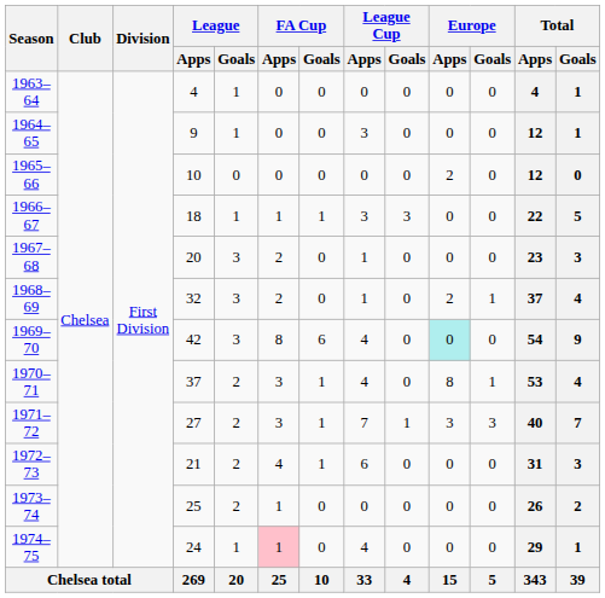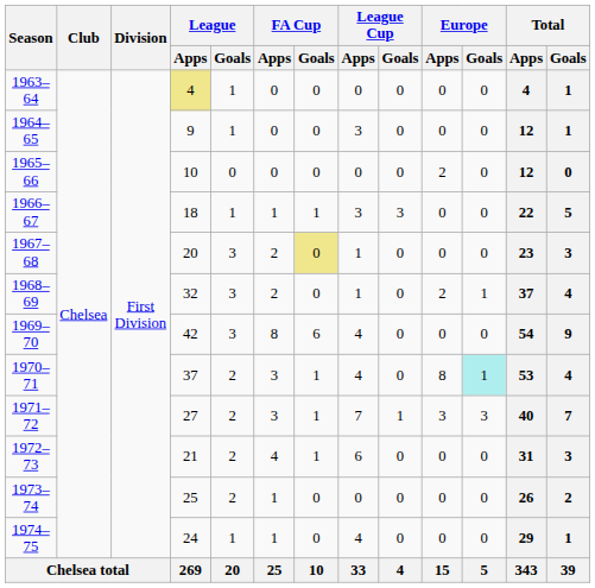1963–64 | League / Apps: no background -> khaki background
1967–68 | FA Cup / Goals: no background -> khaki background
1969–70 | Europe / Apps: paleturquoise background -> no background
1970–71 | Europe / Goals: no background -> paleturquoise background
1974–75 | FA Cup / Apps: pink background -> no background
